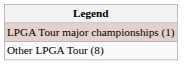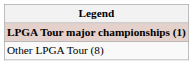row 2 | column 1: normal -> bold
